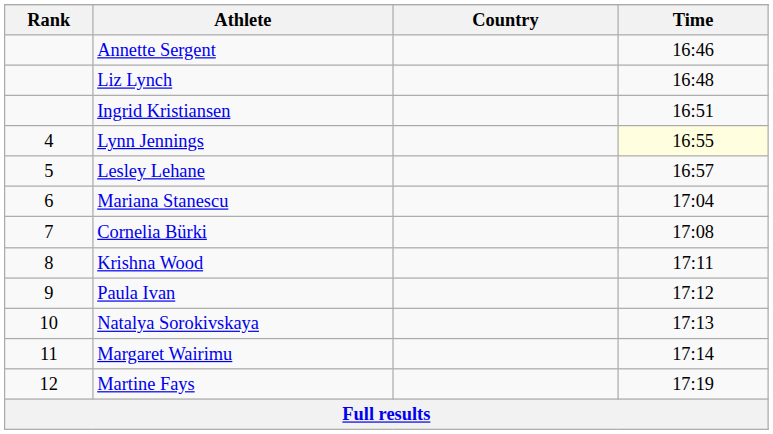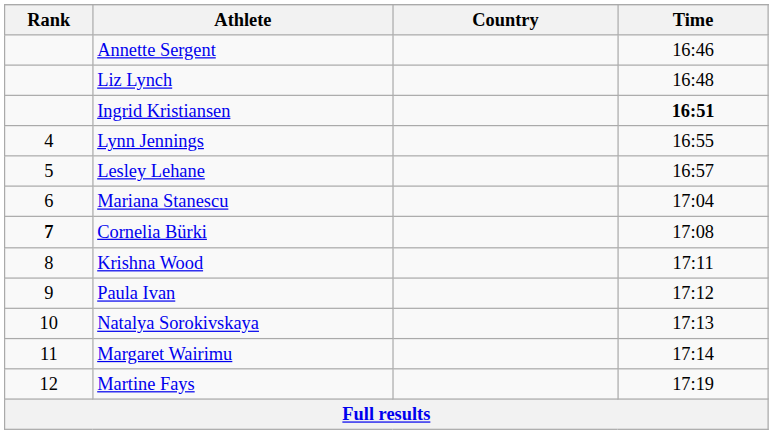Ingrid Kristiansen | Time: normal -> bold
Lynn Jennings | Time: lightyellow background -> no background
Cornelia Bürki | Rank: normal -> bold
